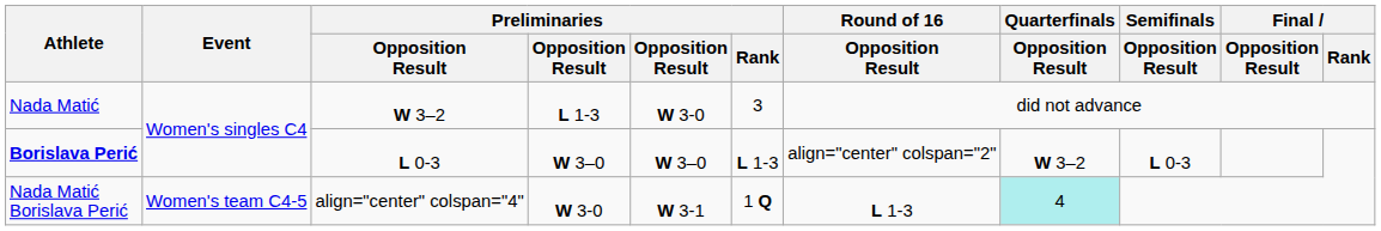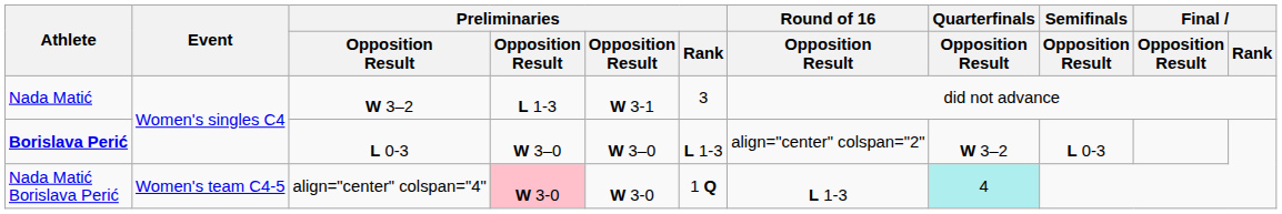Nada Matić | column 5: W 3-0 -> W 3-1
Nada Matić Borislava Perić | column 4: no background -> pink background
Nada Matić Borislava Perić | column 5: W 3-1 -> W 3-0
